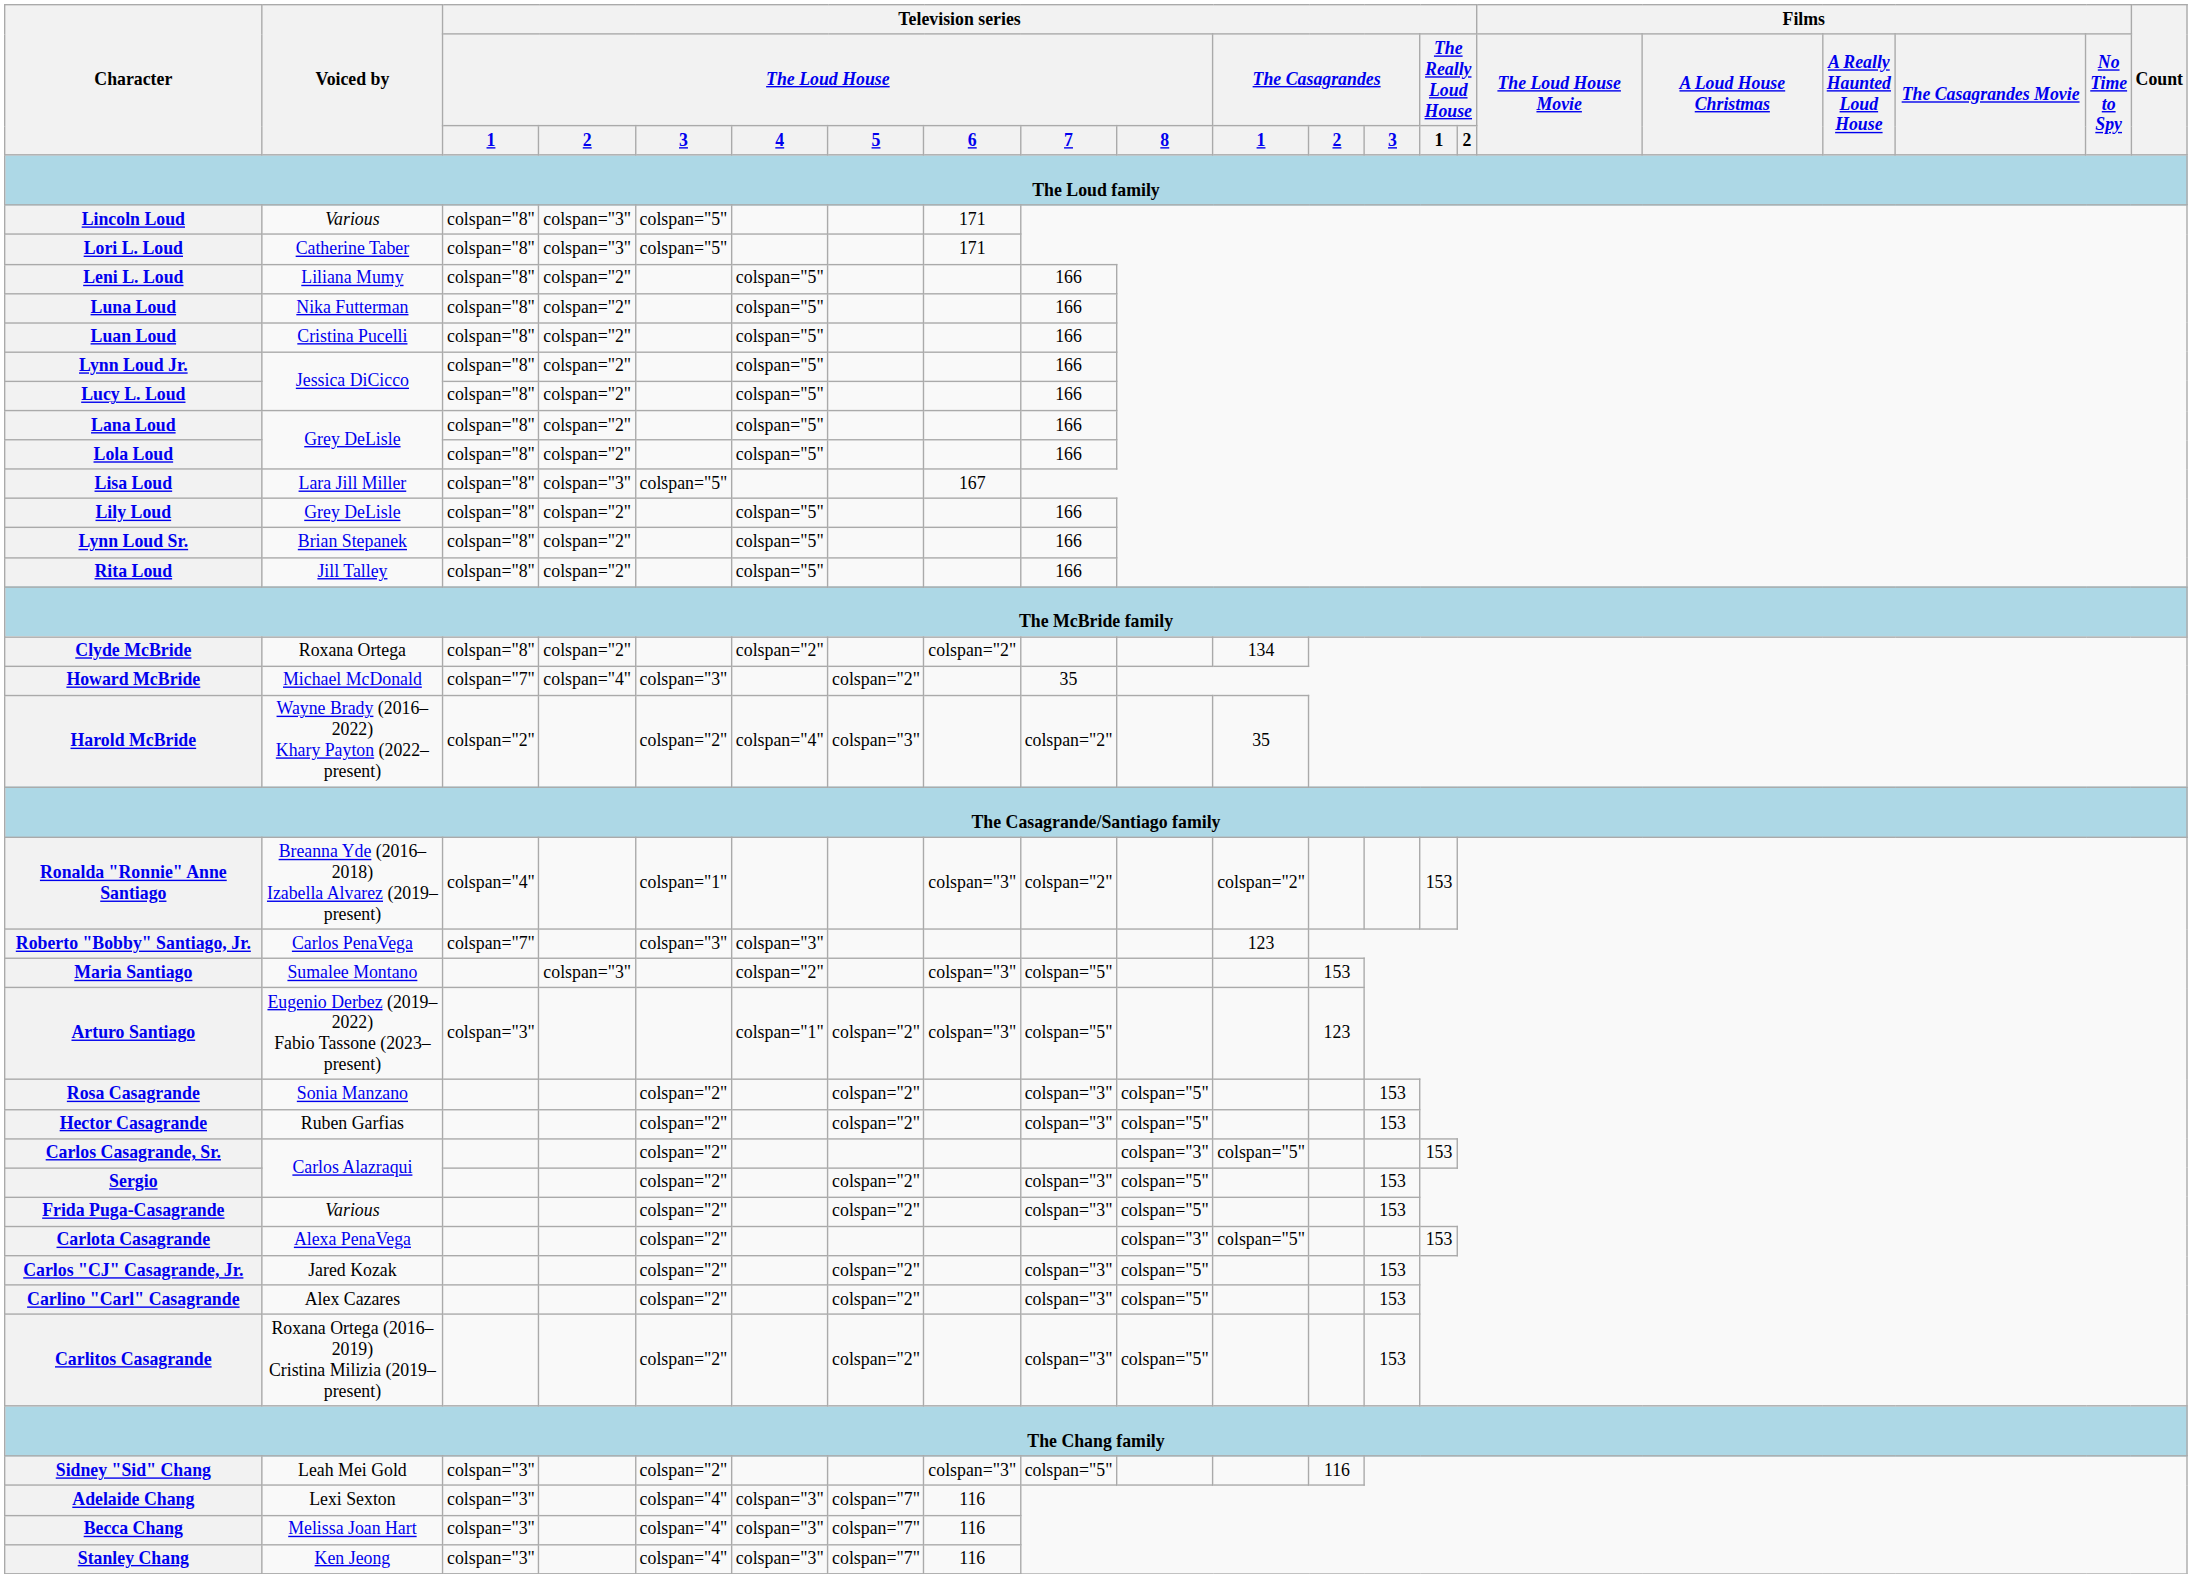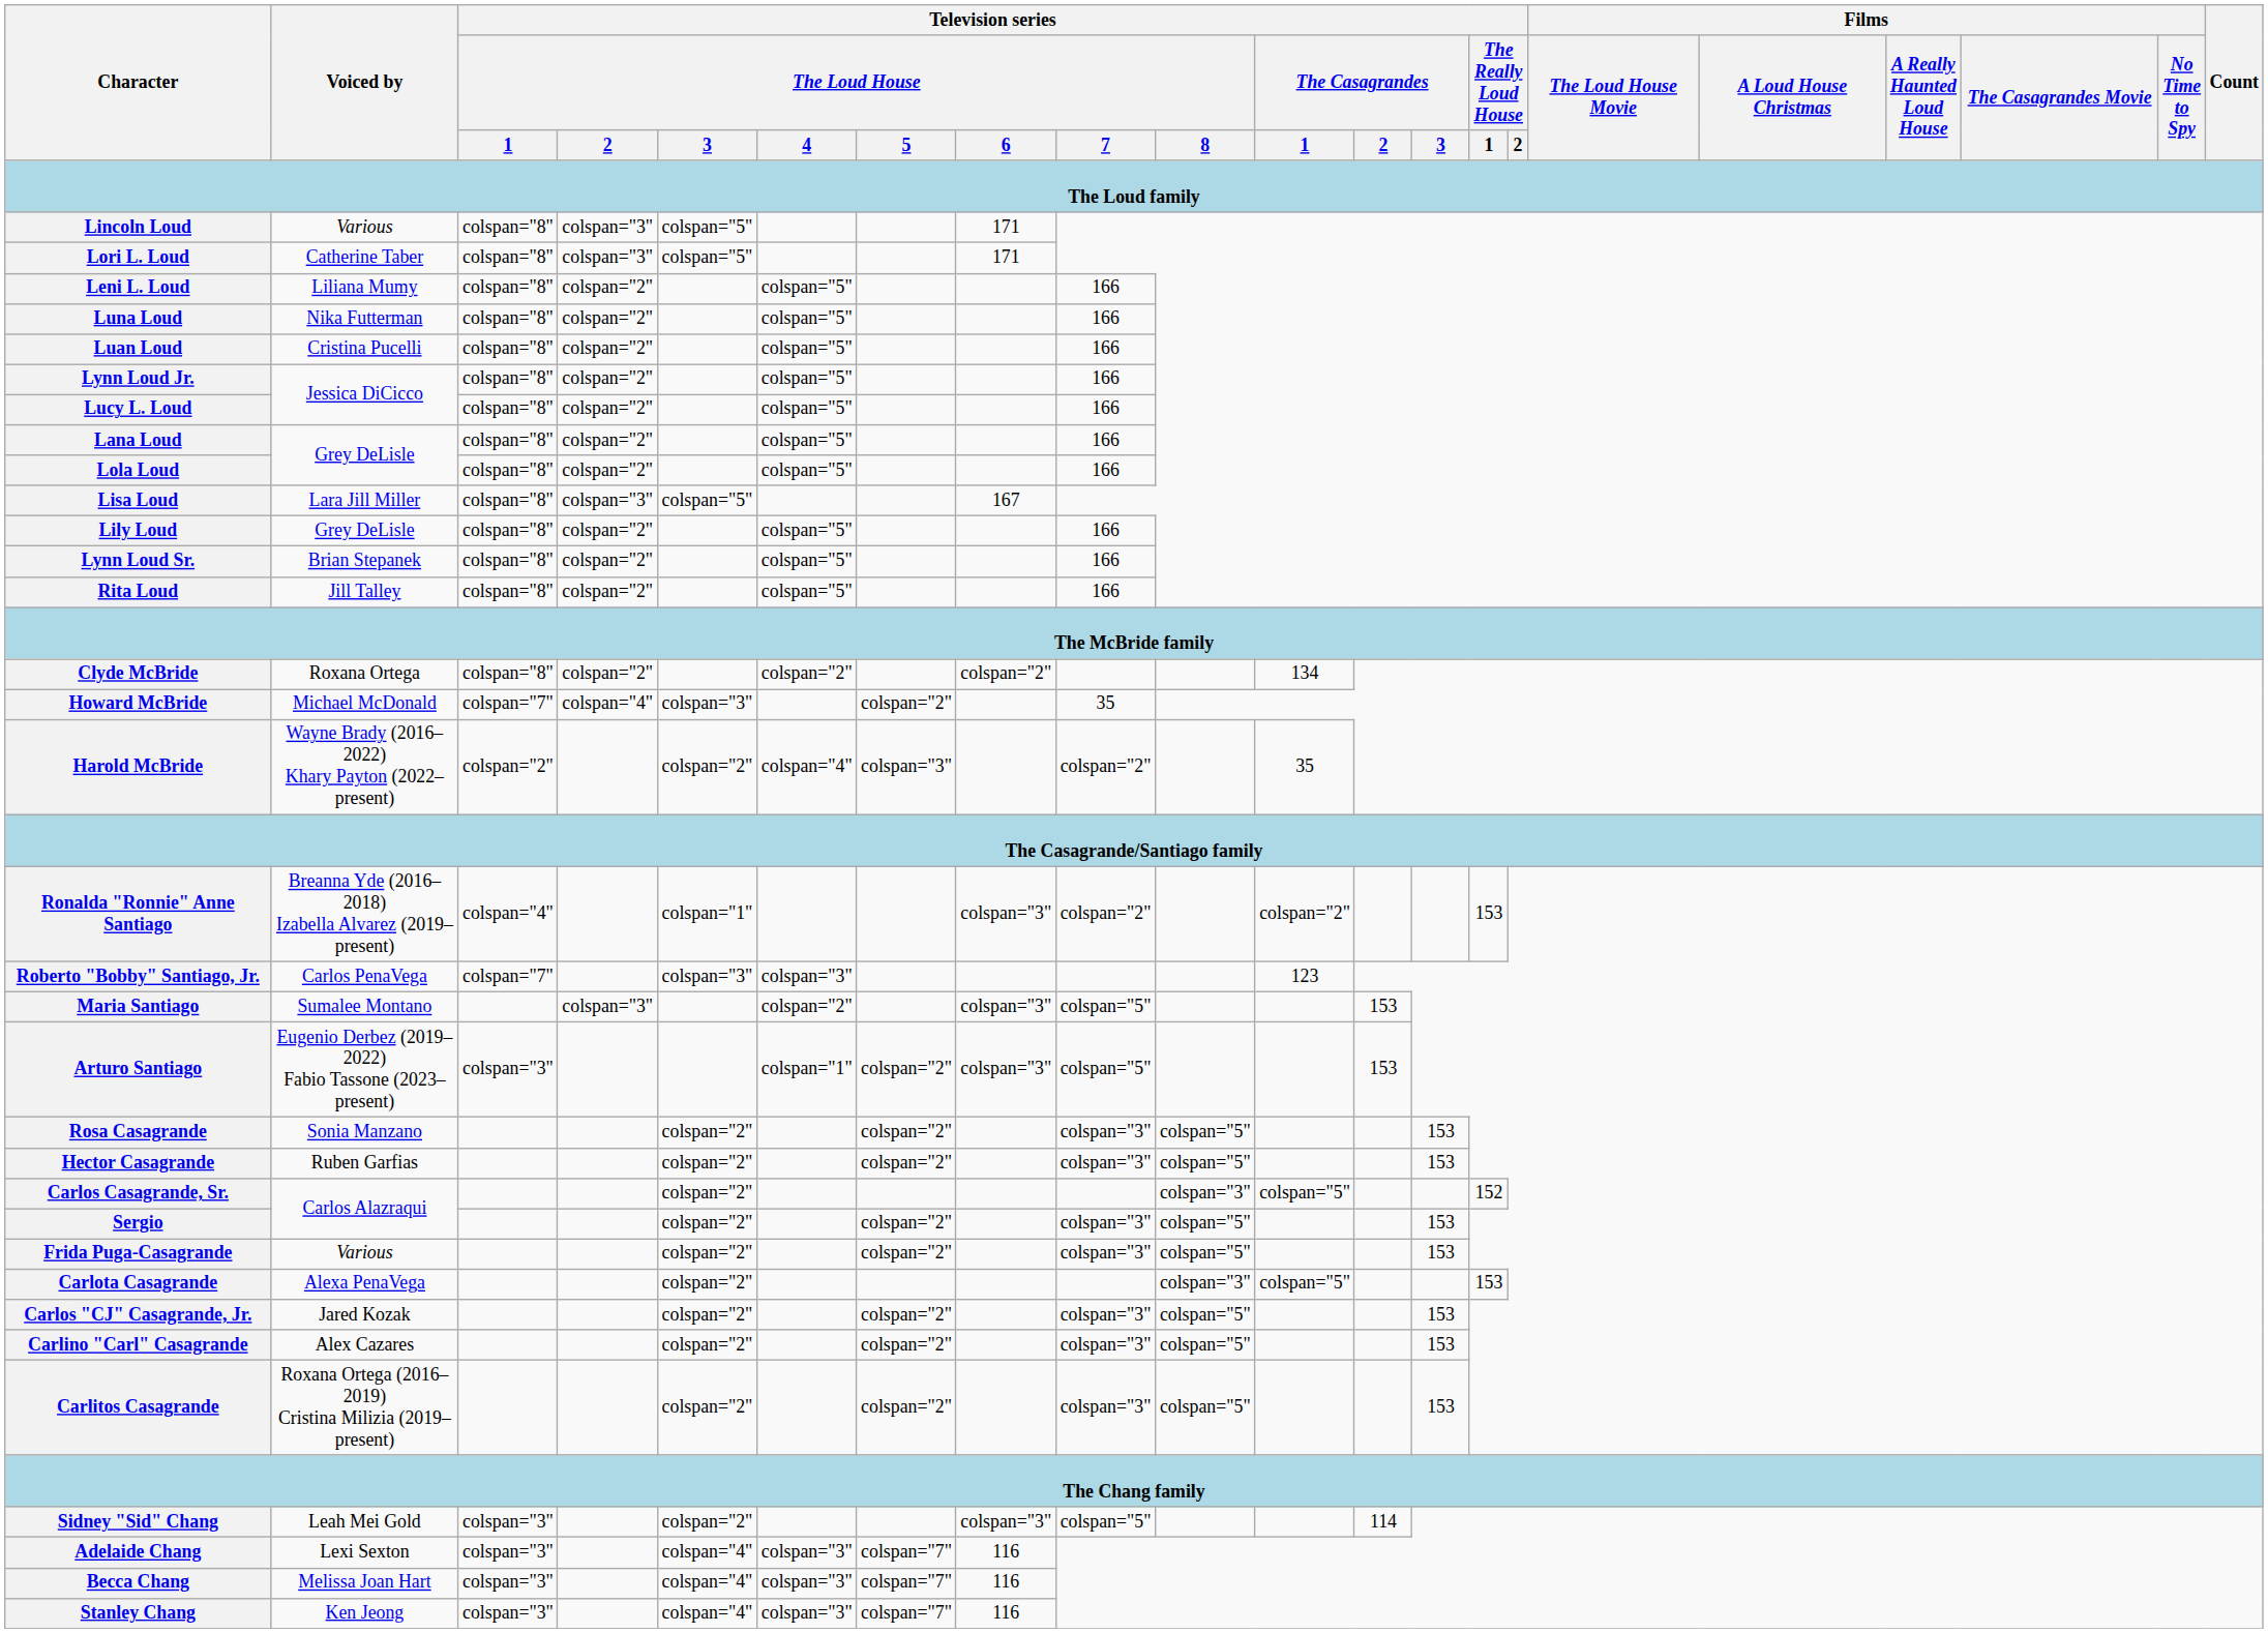Arturo Santiago | Television series / The Casagrandes / 2: 123 -> 153
Carlos Casagrande, Sr. | Television series / The Really Loud House / 1: 153 -> 152
Sidney "Sid" Chang | Television series / The Casagrandes / 2: 116 -> 114
